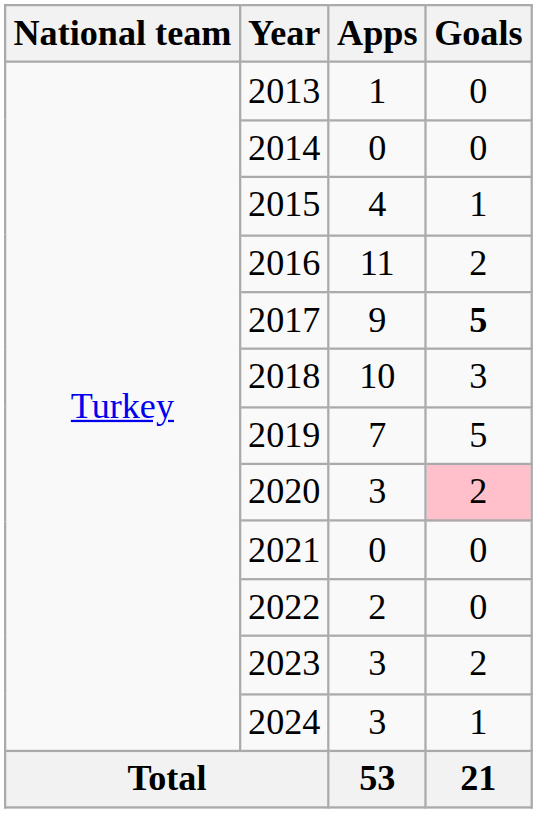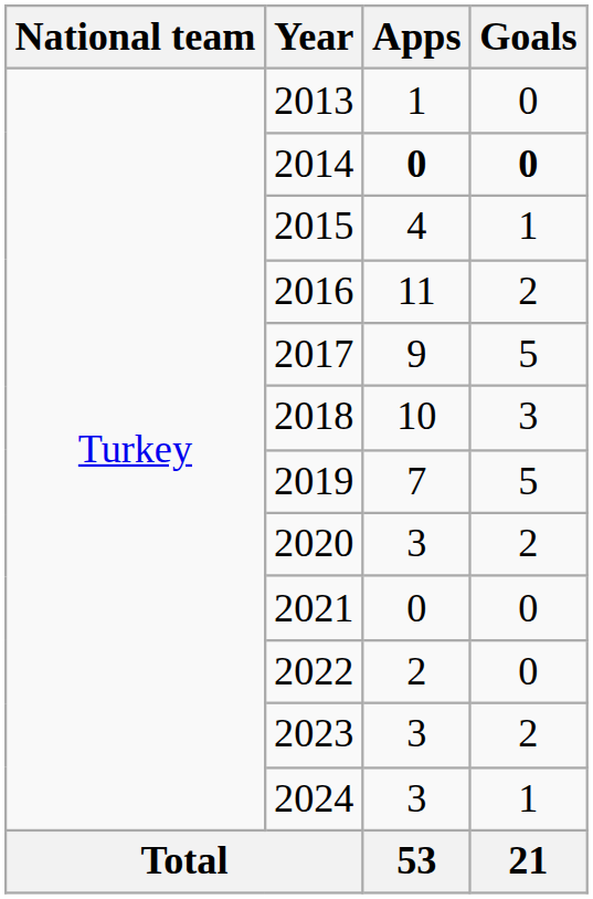2014 | Apps: normal -> bold
2014 | Goals: normal -> bold
2017 | Goals: bold -> normal
2020 | Goals: pink background -> no background
